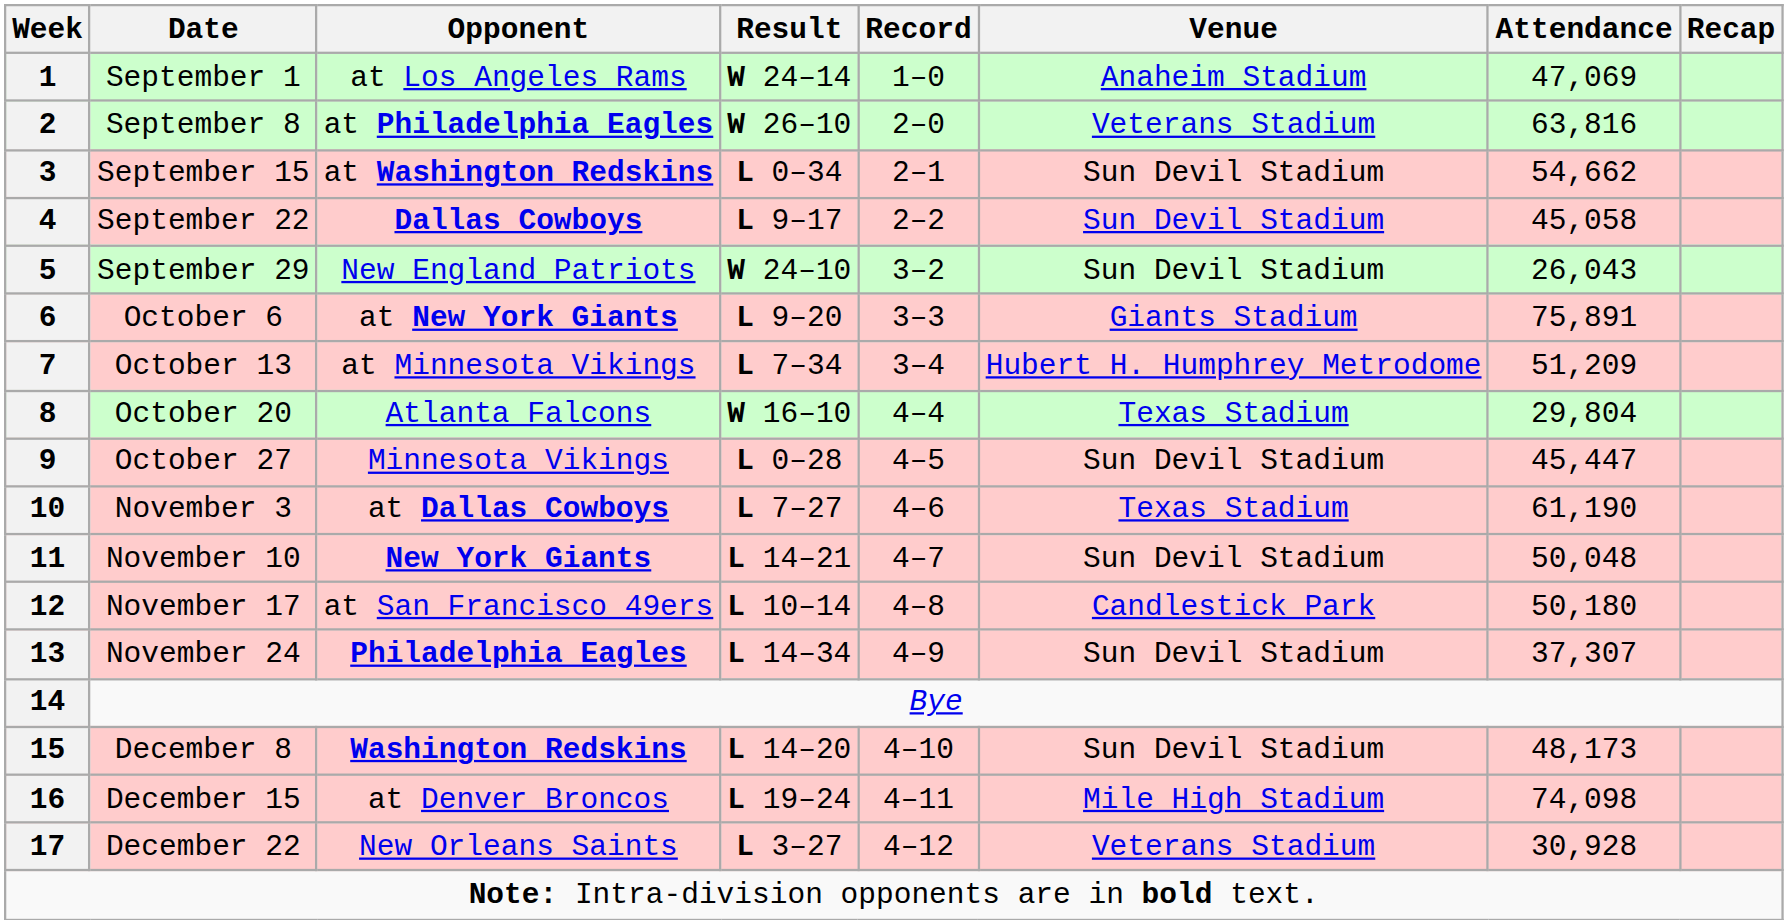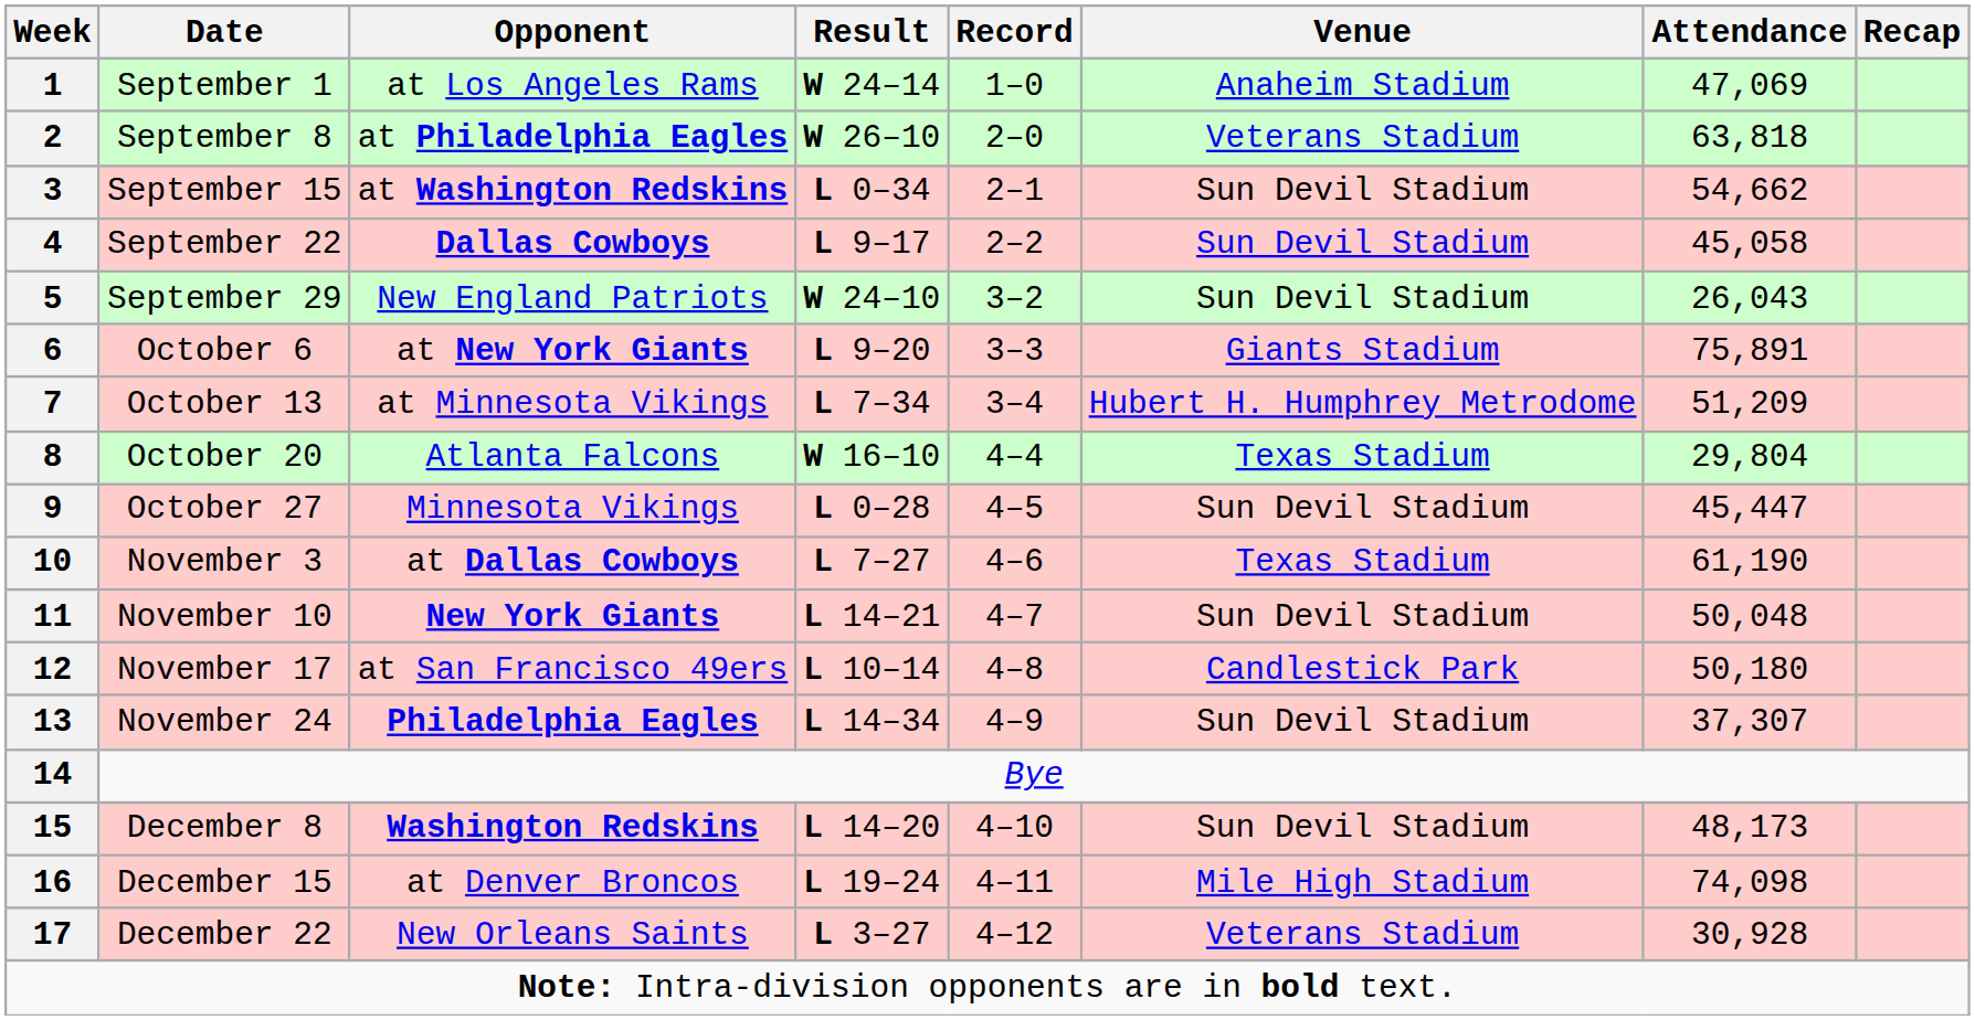2 | Attendance: 63,816 -> 63,818
